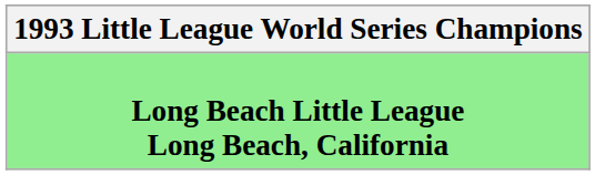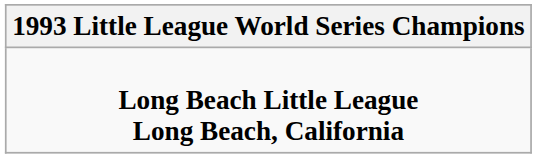row 2 | column 1: lightgreen background -> no background
